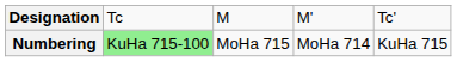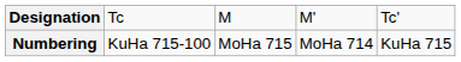Numbering | column 2: lightgreen background -> no background
